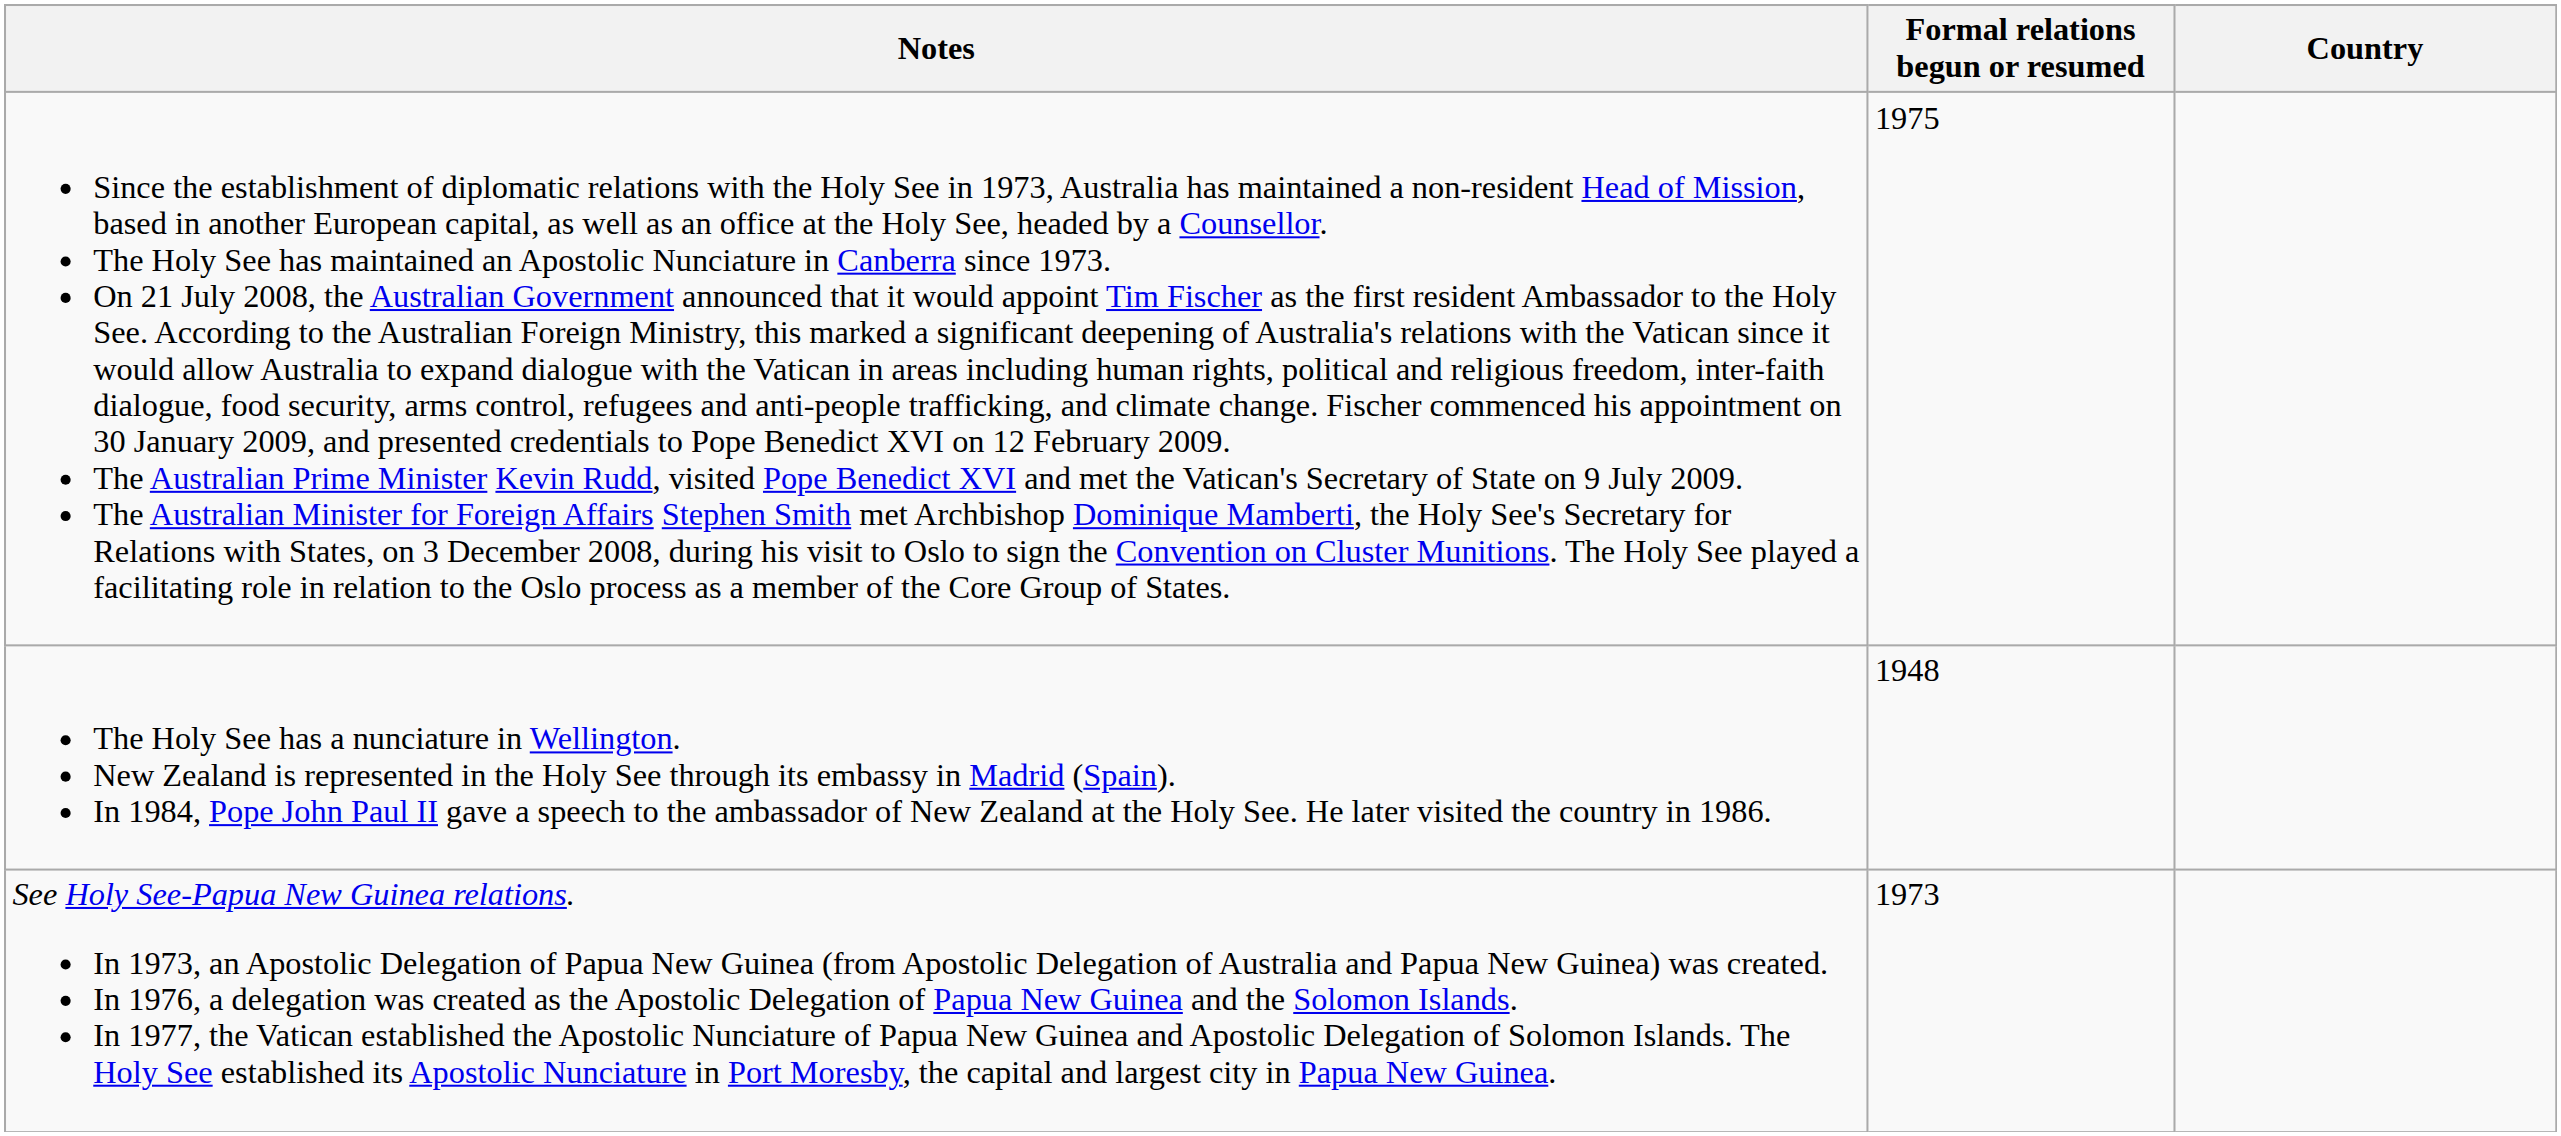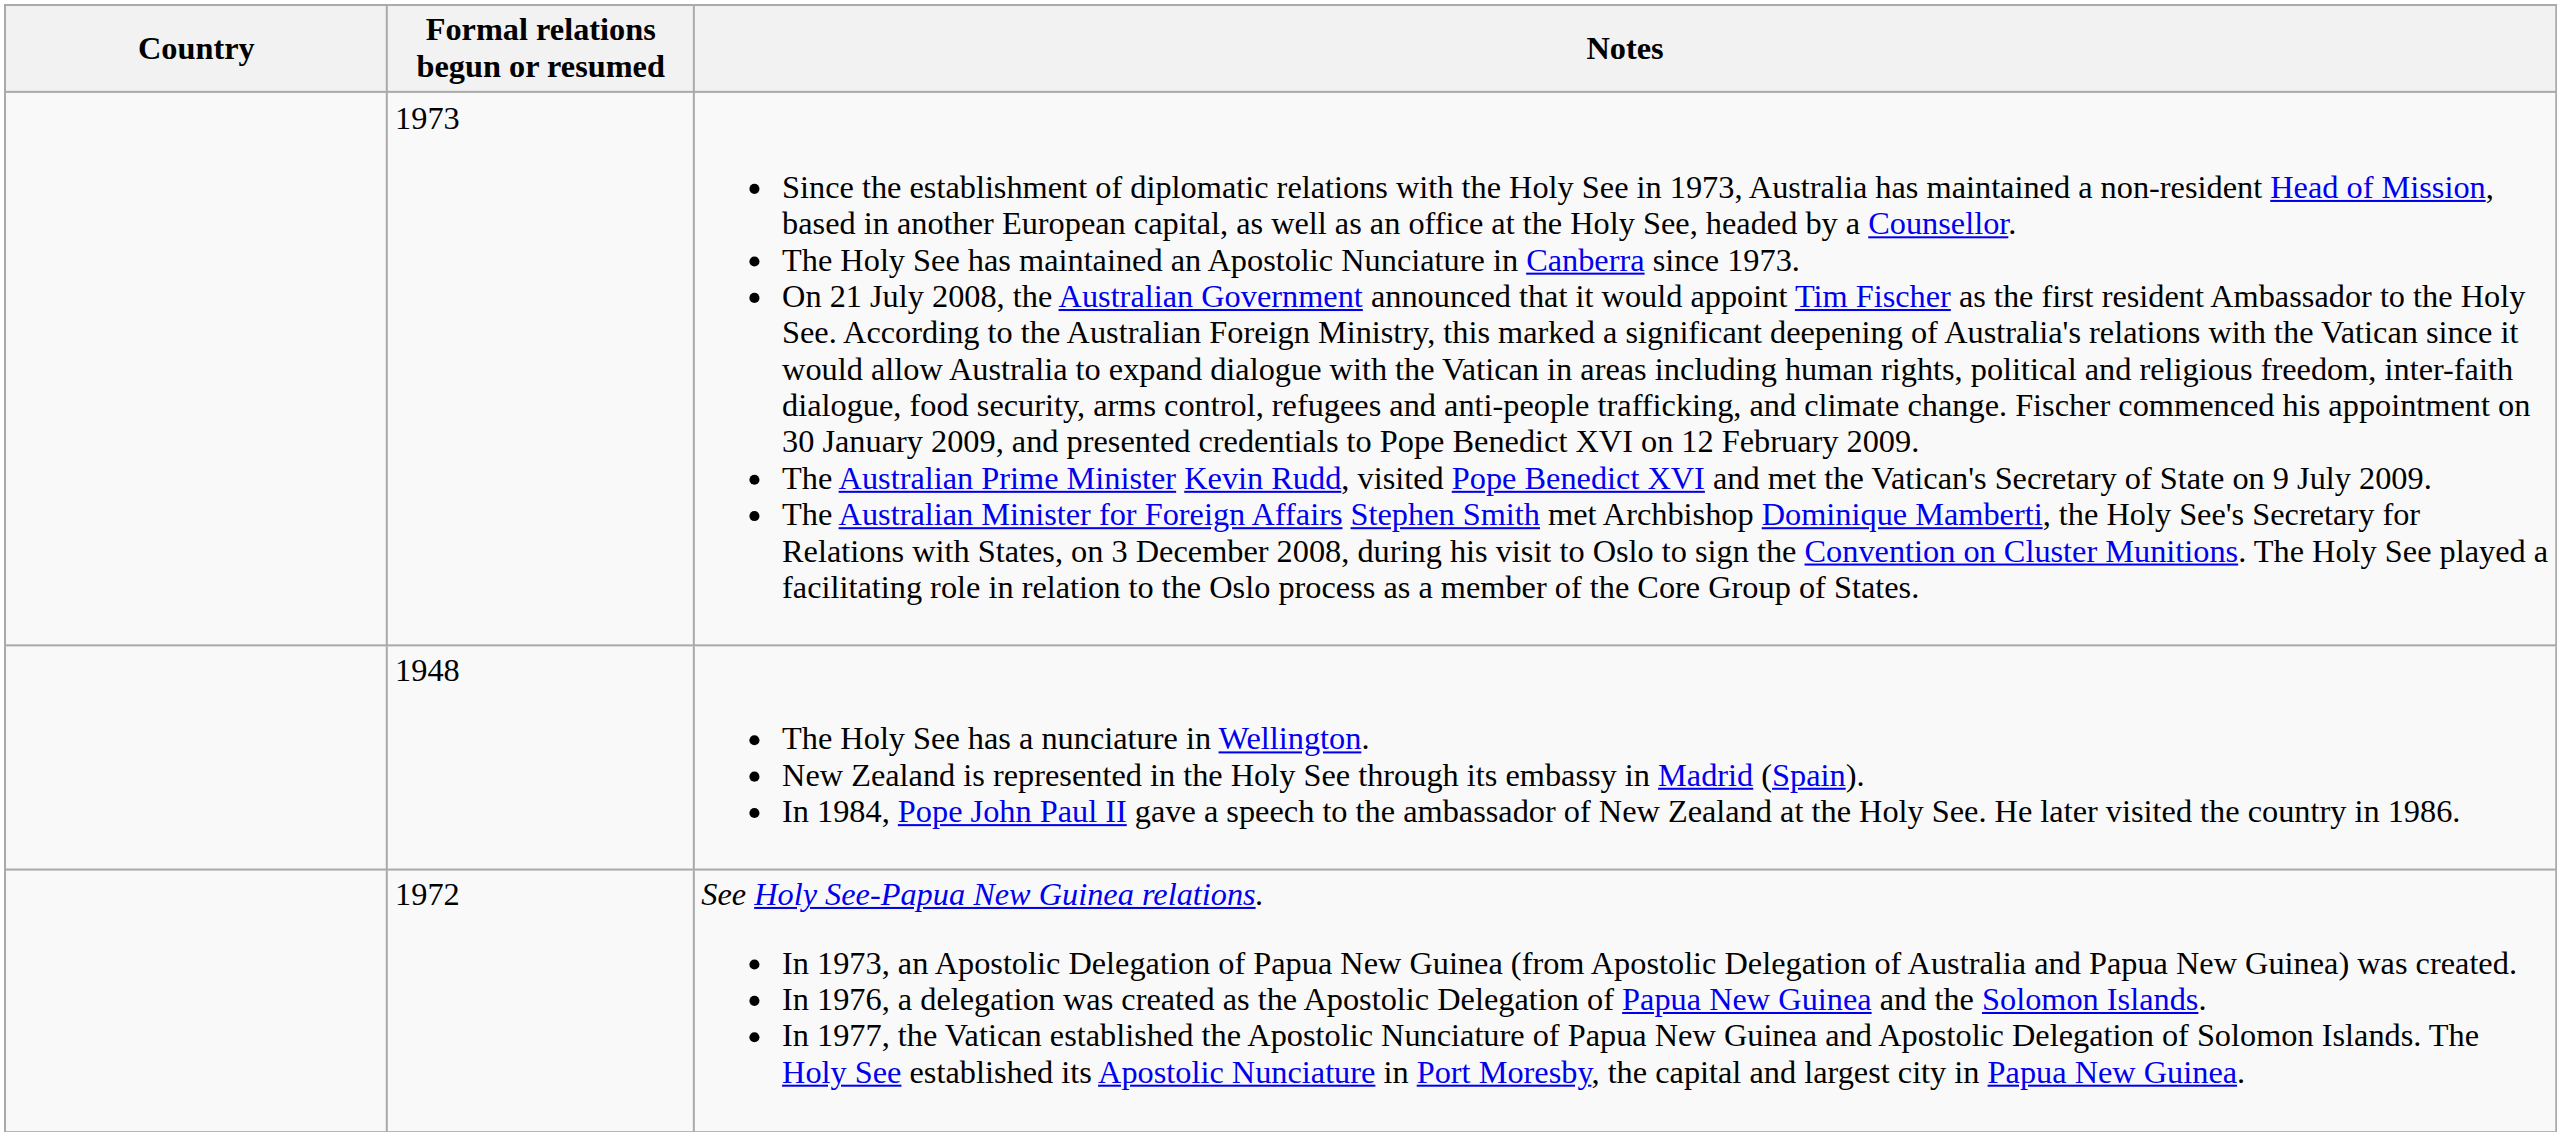columns swapped: Country <-> Notes
row 2 | Formal relations begun or resumed: 1975 -> 1973
row 4 | Formal relations begun or resumed: 1973 -> 1972
